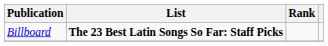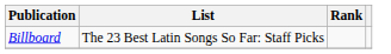Billboard | List: bold -> normal
